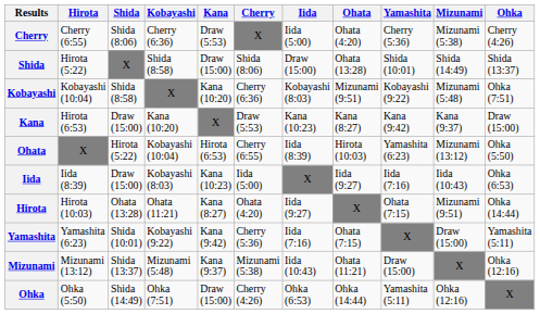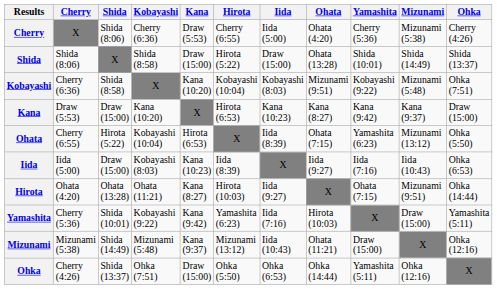columns swapped: Cherry <-> Hirota
row 6 | Ohata: Hirota (10:03) -> Ohata (7:15)
row 9 | Ohata: Ohata (7:15) -> Hirota (10:03)
row 10 | Shida: Shida (13:37) -> Shida (14:49)
row 11 | Shida: Shida (14:49) -> Shida (13:37)
